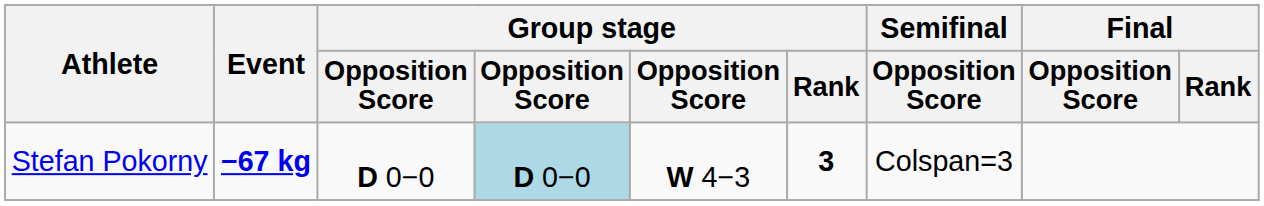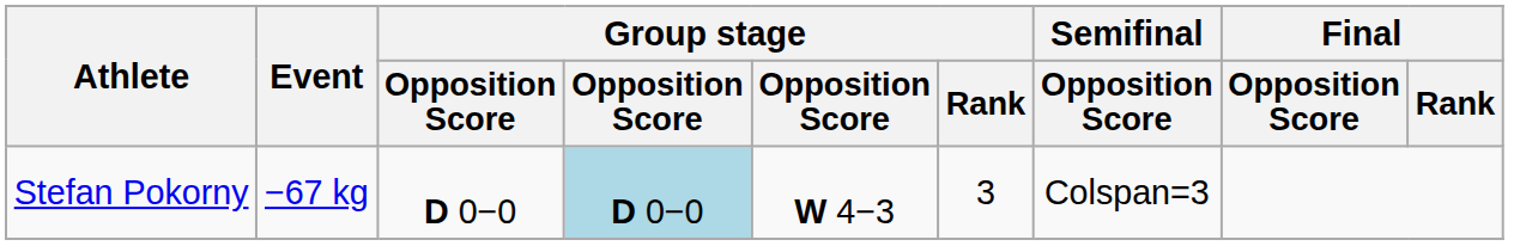Stefan Pokorny | Event: bold -> normal
Stefan Pokorny | Group stage / Rank: bold -> normal
